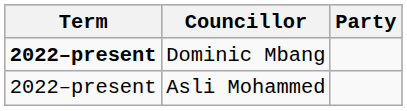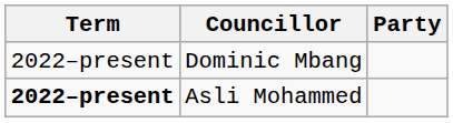Dominic Mbang | Term: bold -> normal
Asli Mohammed | Term: normal -> bold
